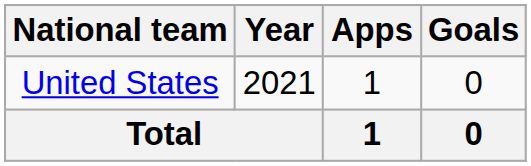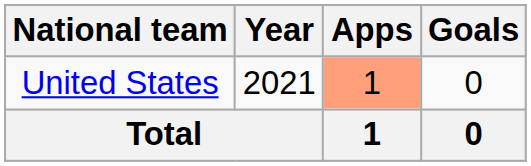United States | Apps: no background -> lightsalmon background
